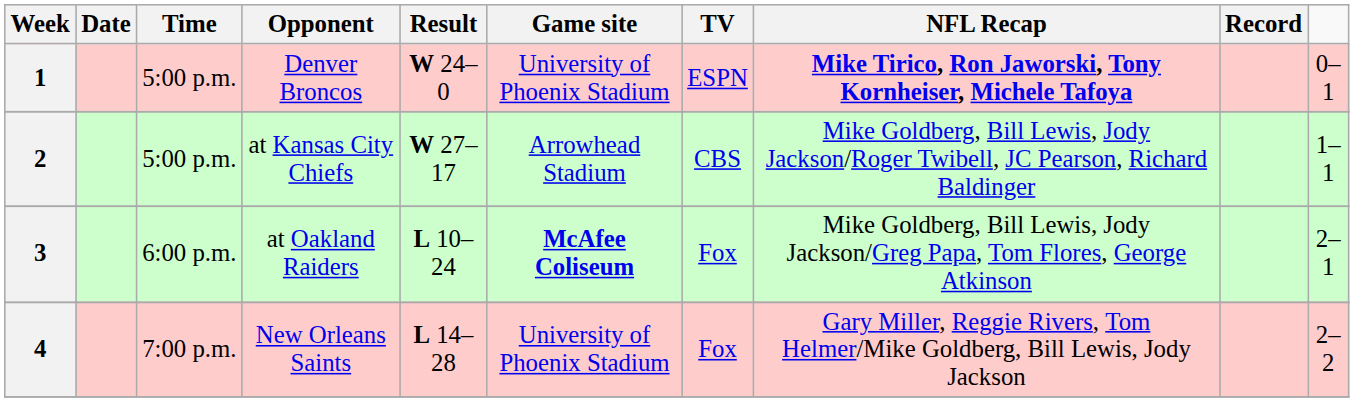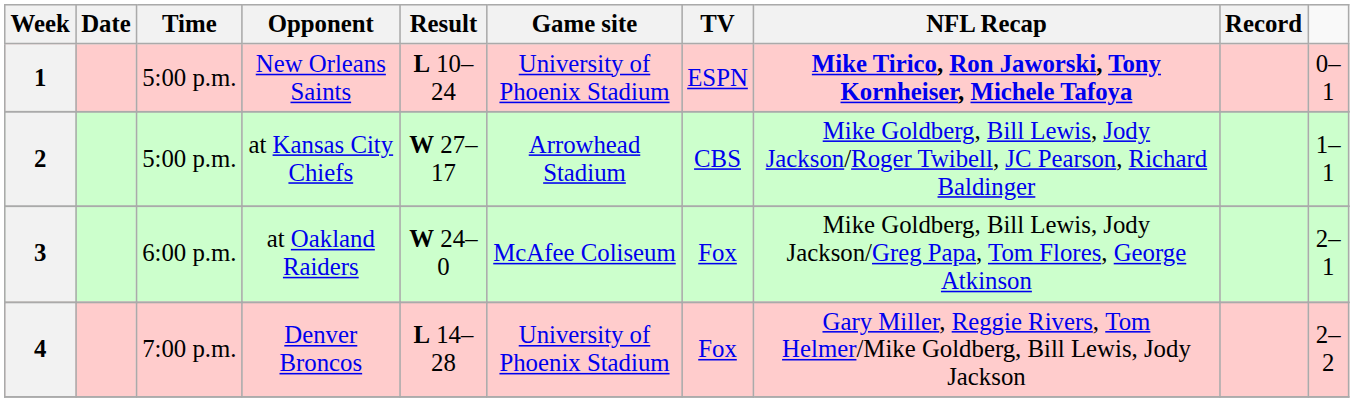1 | Opponent: Denver Broncos -> New Orleans Saints
1 | Result: W 24–0 -> L 10–24
3 | Result: L 10–24 -> W 24–0
3 | Game site: bold -> normal
4 | Opponent: New Orleans Saints -> Denver Broncos
